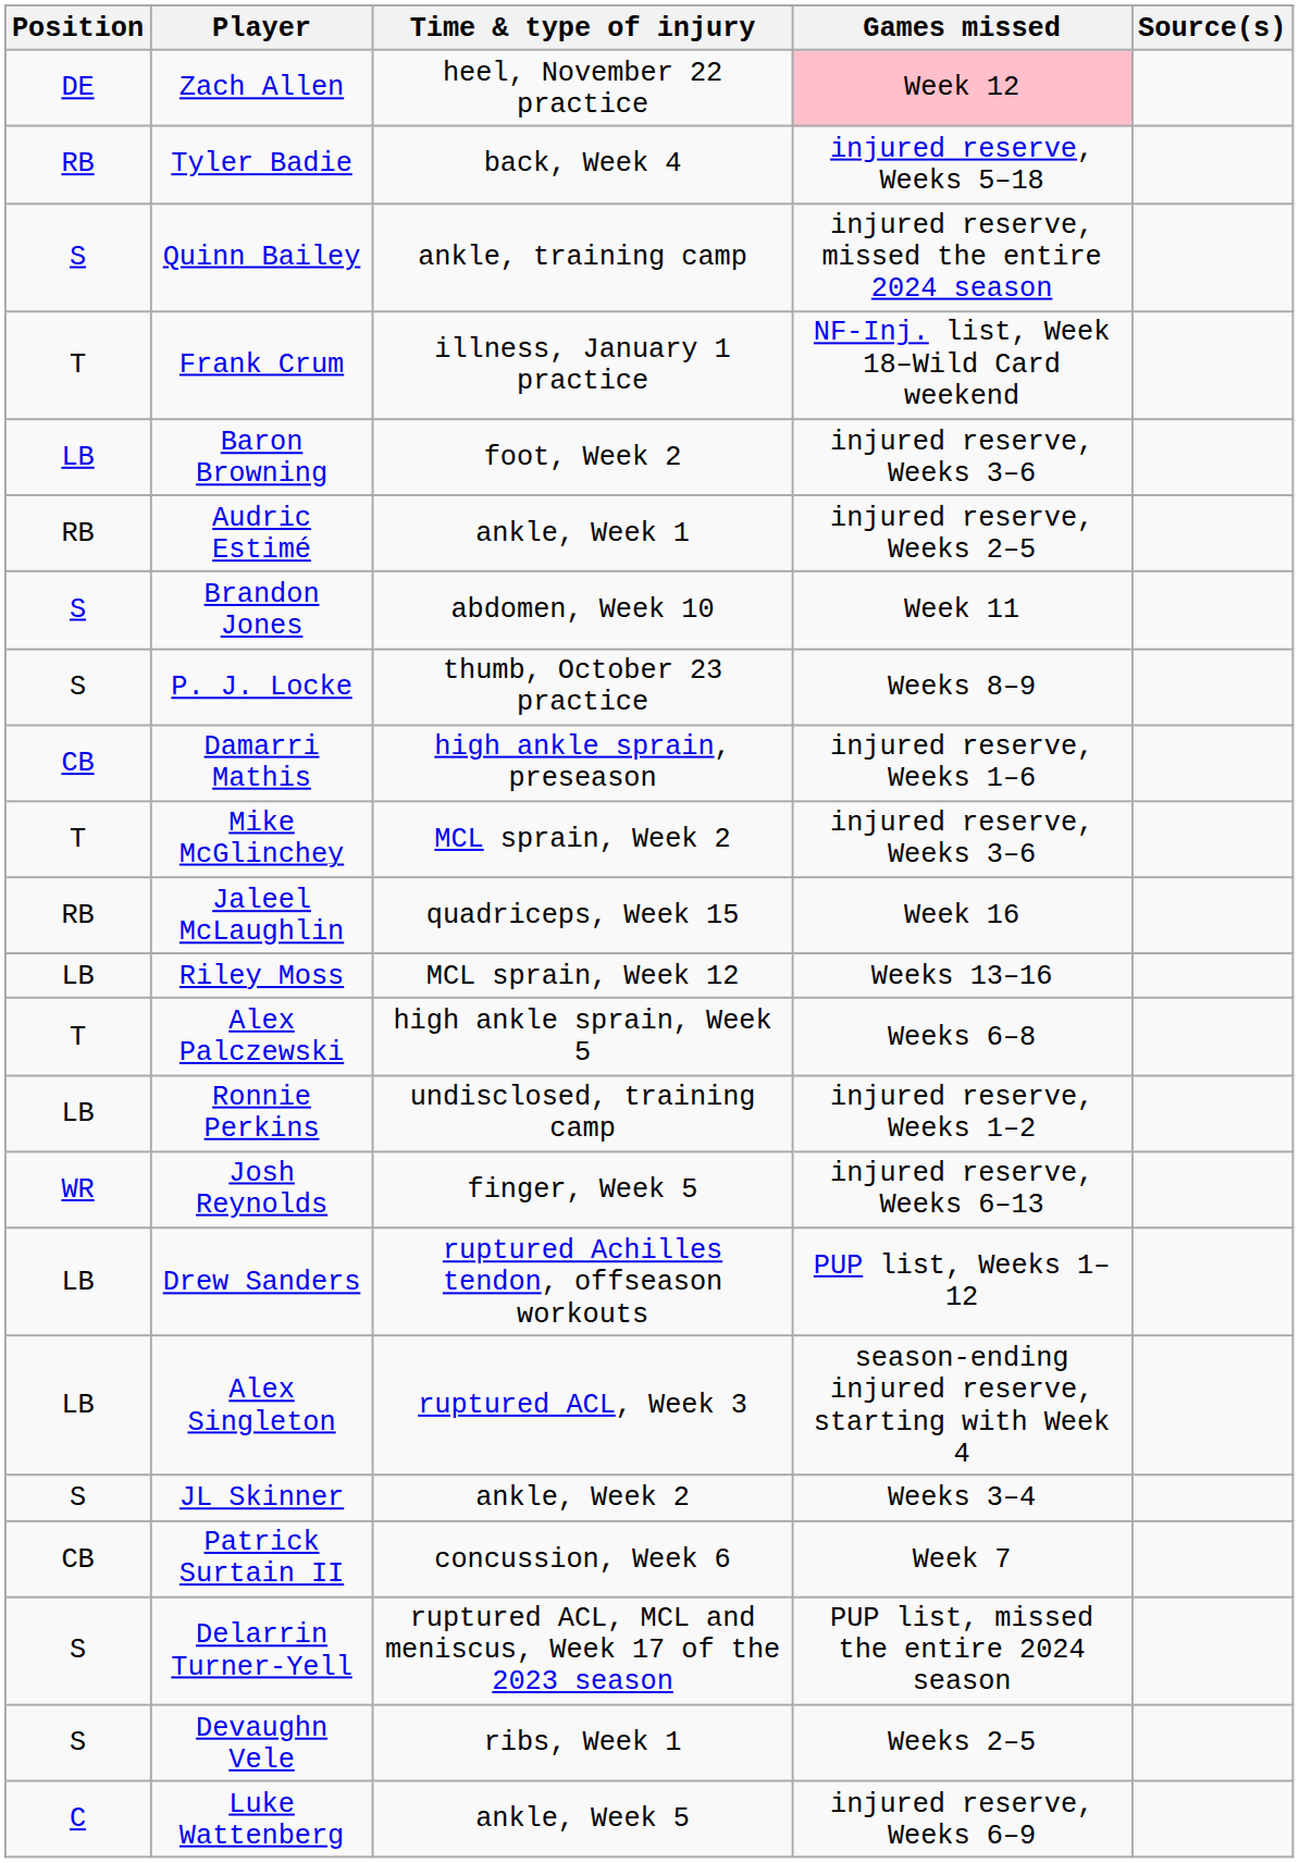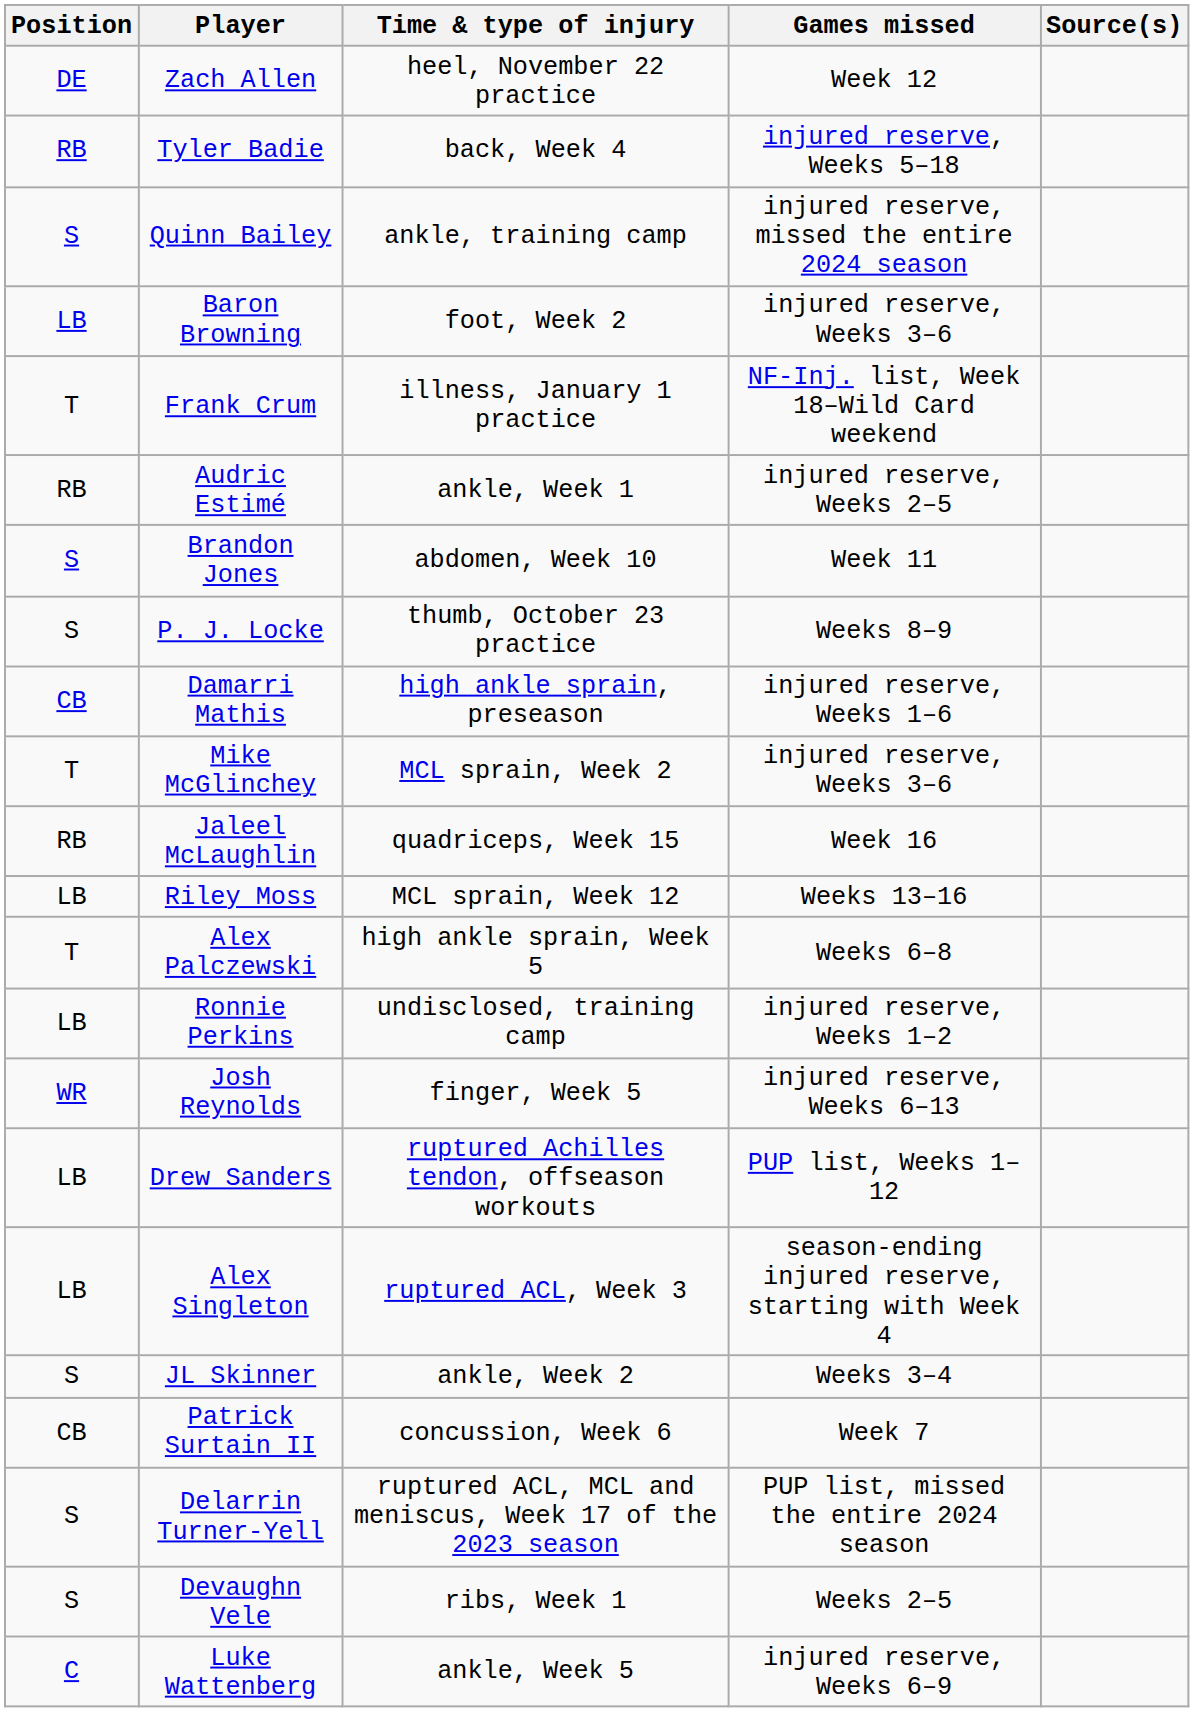Zach Allen | Games missed: pink background -> no background
rows swapped: Baron Browning <-> Frank Crum
